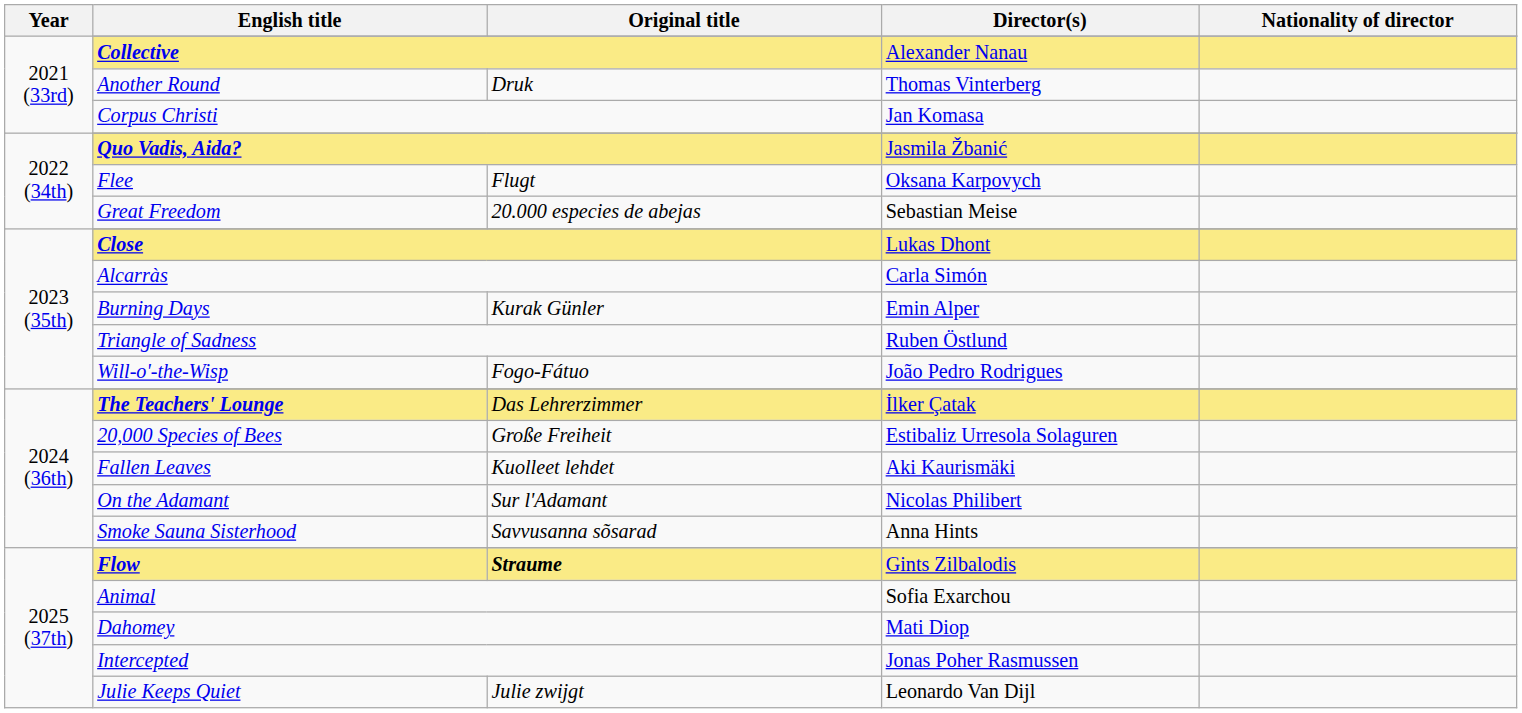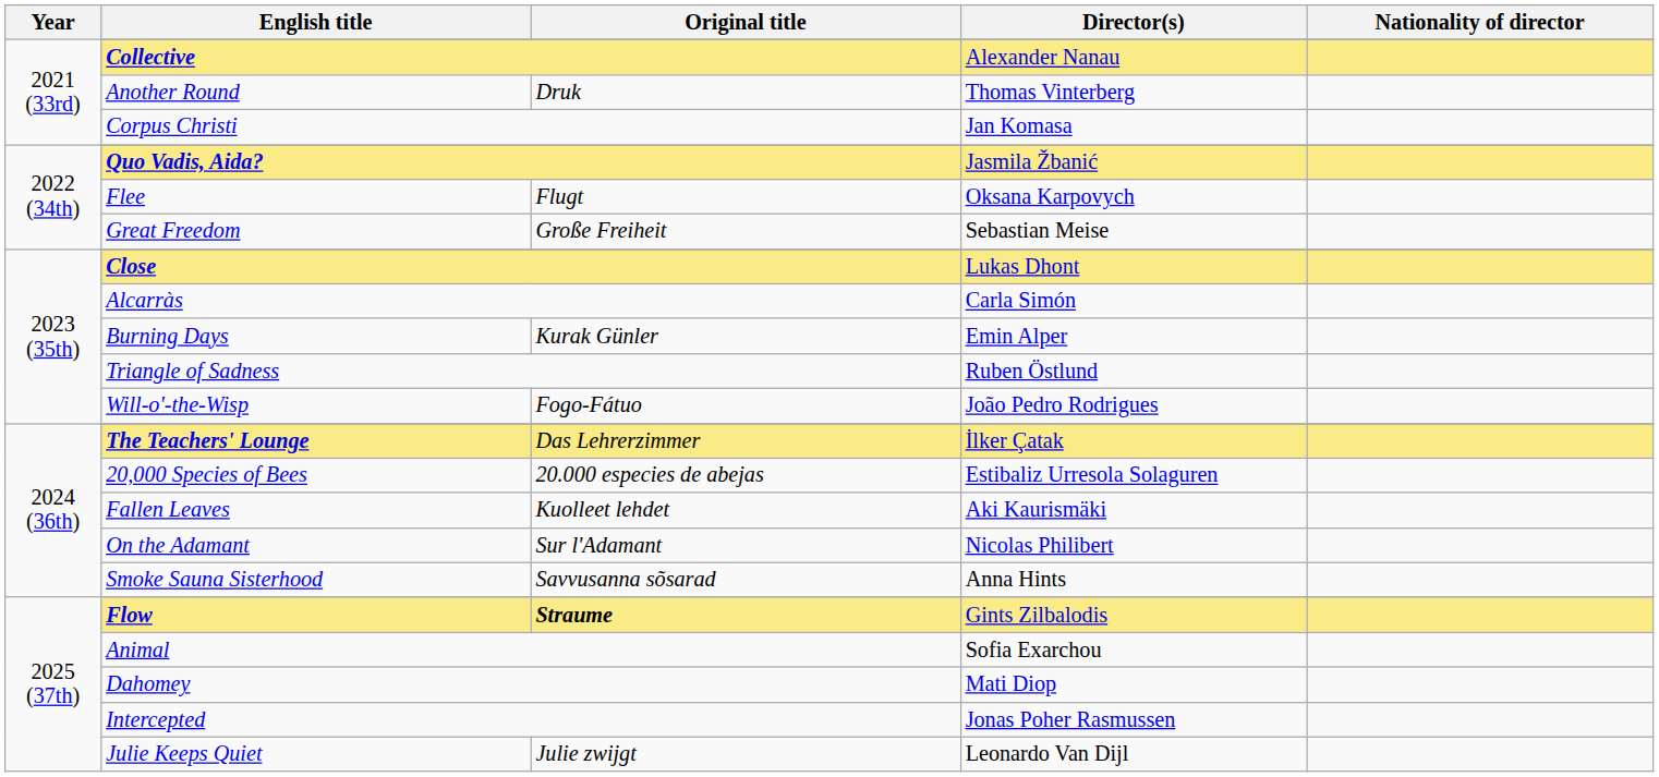Great Freedom | Original title: 20.000 especies de abejas -> Große Freiheit
20,000 Species of Bees | Original title: Große Freiheit -> 20.000 especies de abejas
